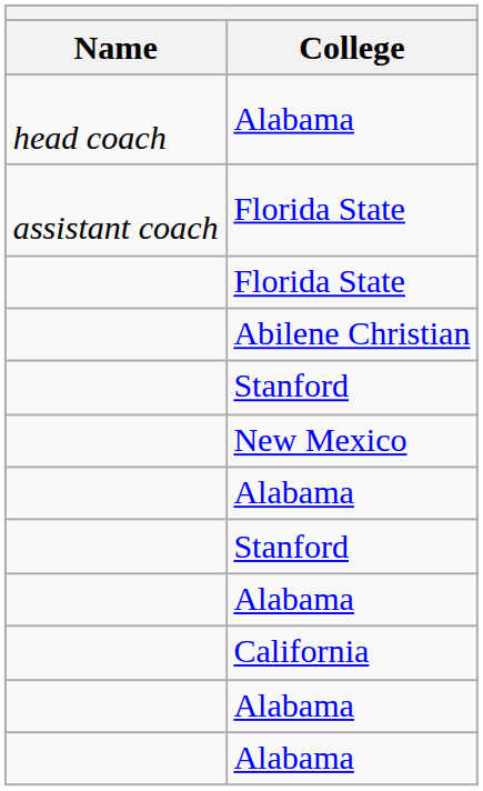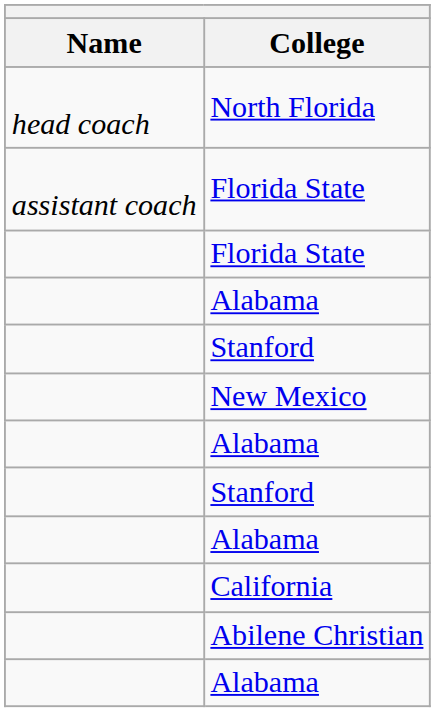row 3 | College: Alabama -> North Florida
row 6 | College: Abilene Christian -> Alabama
row 13 | College: Alabama -> Abilene Christian
